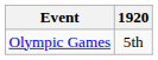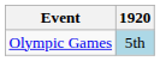Olympic Games | 1920: no background -> lightblue background
